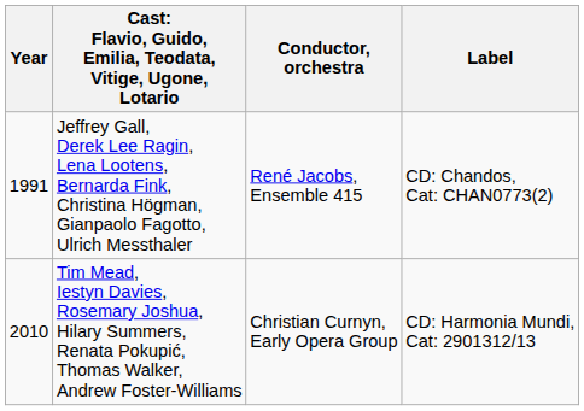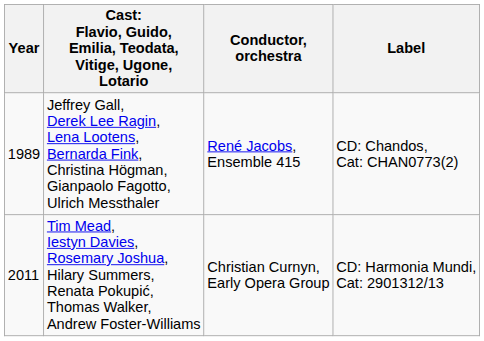row 2 | Year: 1991 -> 1989
row 3 | Year: 2010 -> 2011
